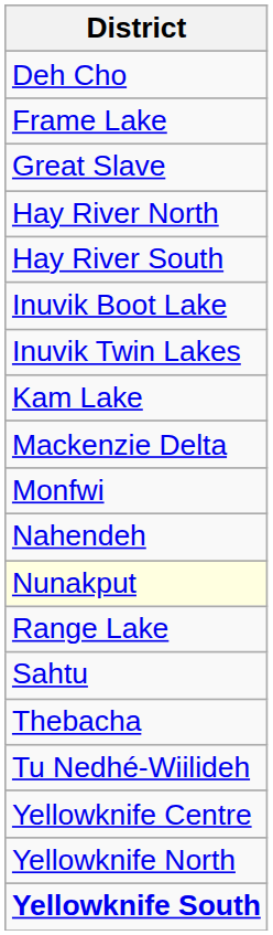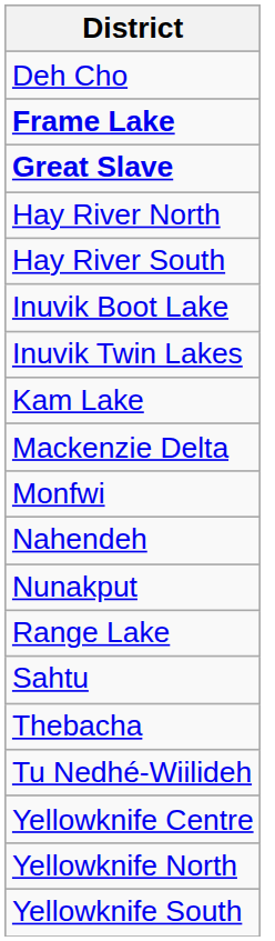row 3 | column 1: normal -> bold
row 4 | column 1: normal -> bold
row 13 | column 1: lightyellow background -> no background
row 20 | column 1: bold -> normal
